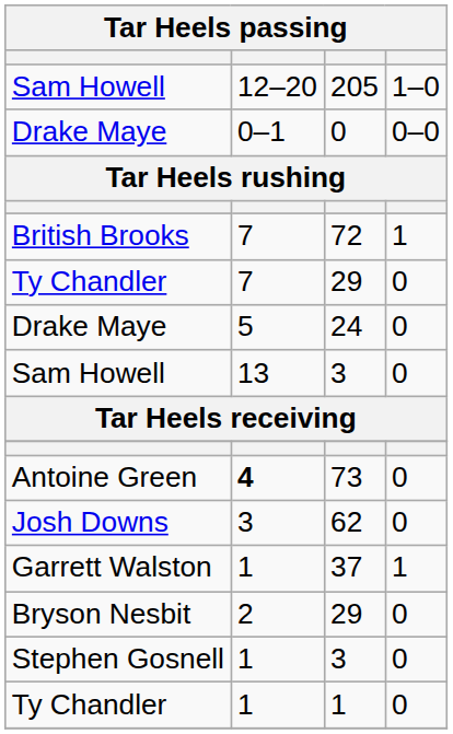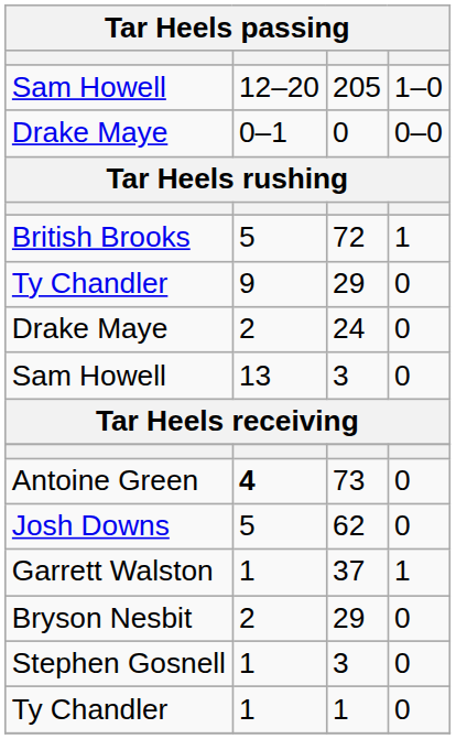72 | column 2: 7 -> 5
Ty Chandler / 29 | column 2: 7 -> 9
24 | column 2: 5 -> 2
62 | column 2: 3 -> 5
